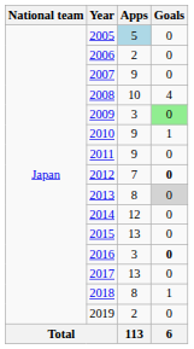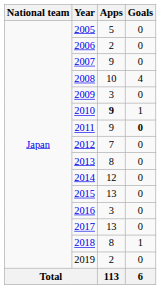2005 | Apps: lightblue background -> no background
2009 | Goals: lightgreen background -> no background
2010 | Apps: normal -> bold
2011 | Goals: normal -> bold
2012 | Goals: bold -> normal
2013 | Goals: lightgrey background -> no background
2016 | Goals: bold -> normal
